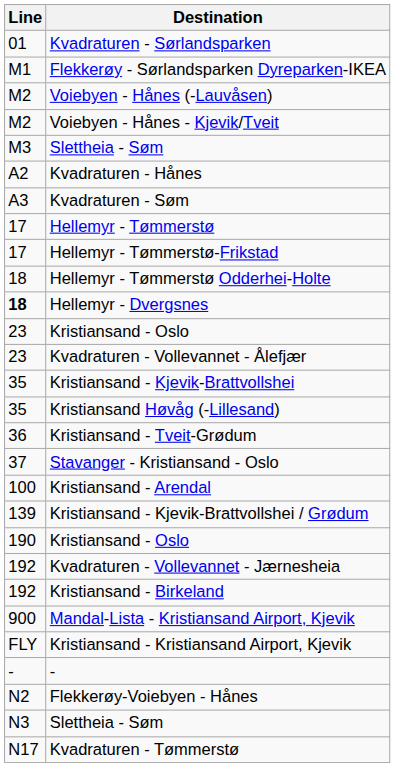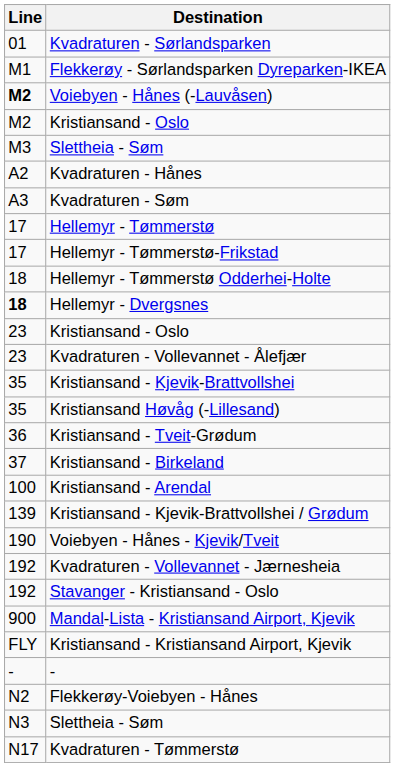row 4 | Line: normal -> bold
row 5 | Destination: Voiebyen - Hånes - Kjevik/Tveit -> Kristiansand - Oslo
row 18 | Destination: Stavanger - Kristiansand - Oslo -> Kristiansand - Birkeland
row 21 | Destination: Kristiansand - Oslo -> Voiebyen - Hånes - Kjevik/Tveit
row 23 | Destination: Kristiansand - Birkeland -> Stavanger - Kristiansand - Oslo
